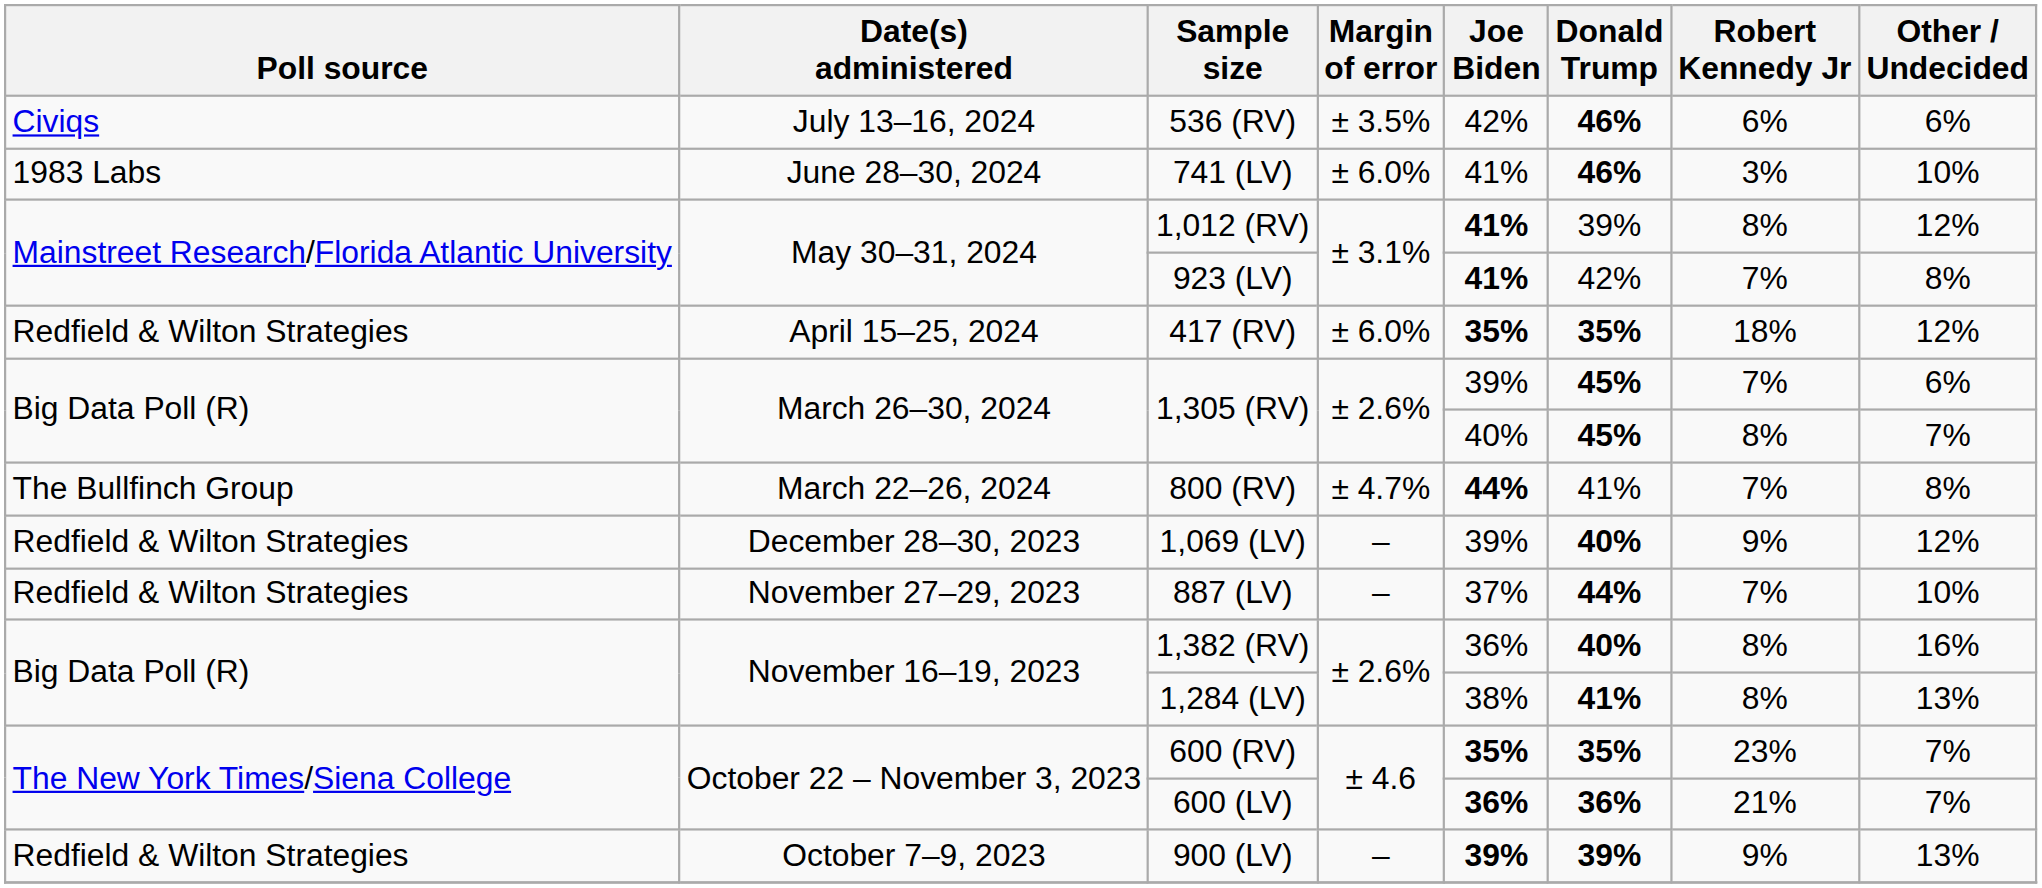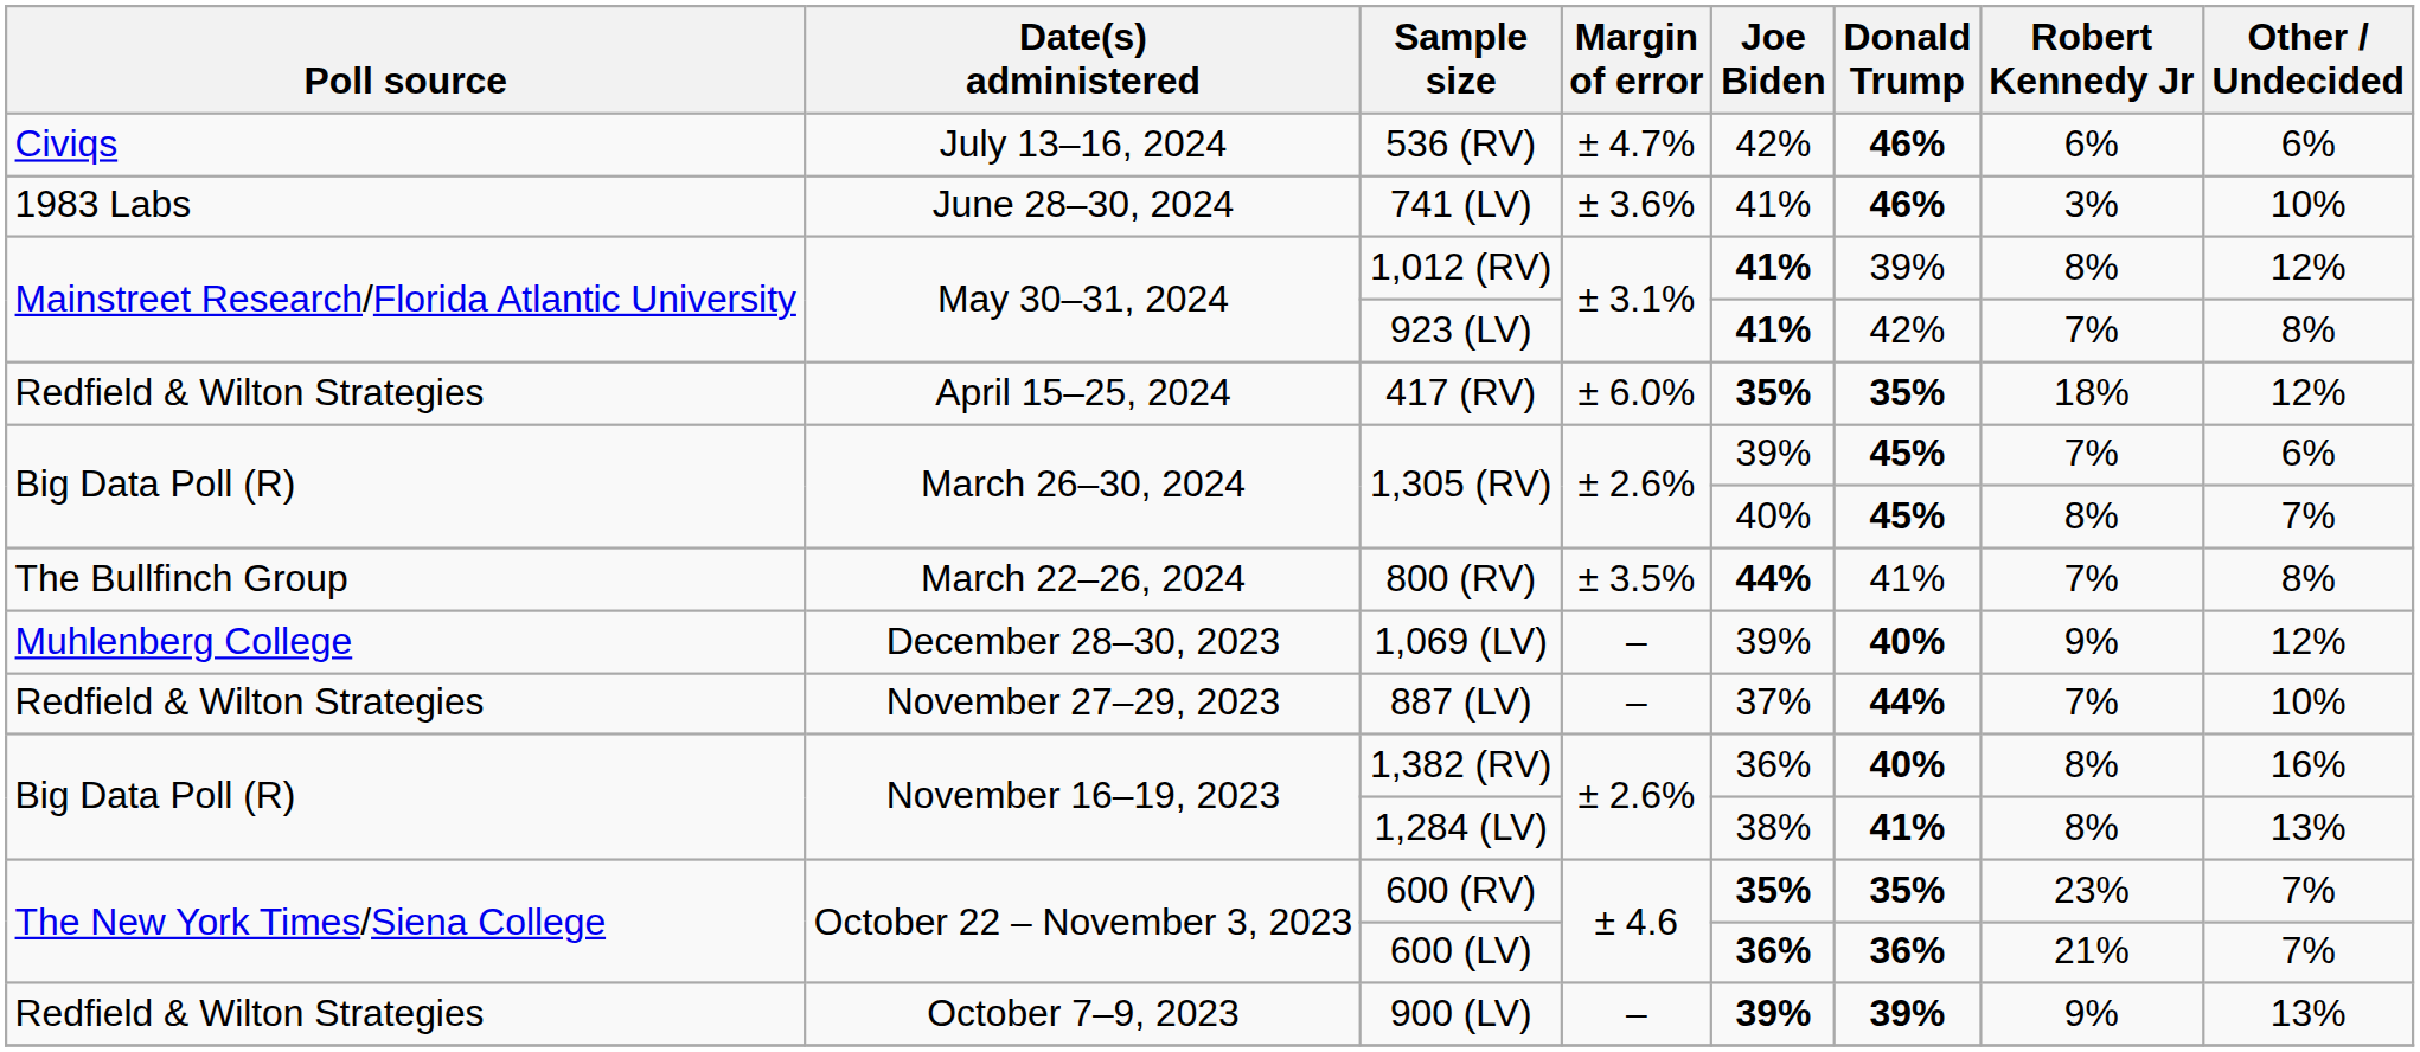536 (RV) | Margin of error: ± 3.5% -> ± 4.7%
741 (LV) | Margin of error: ± 6.0% -> ± 3.6%
800 (RV) | Margin of error: ± 4.7% -> ± 3.5%
1,069 (LV) | Poll source: Redfield & Wilton Strategies -> Muhlenberg College
